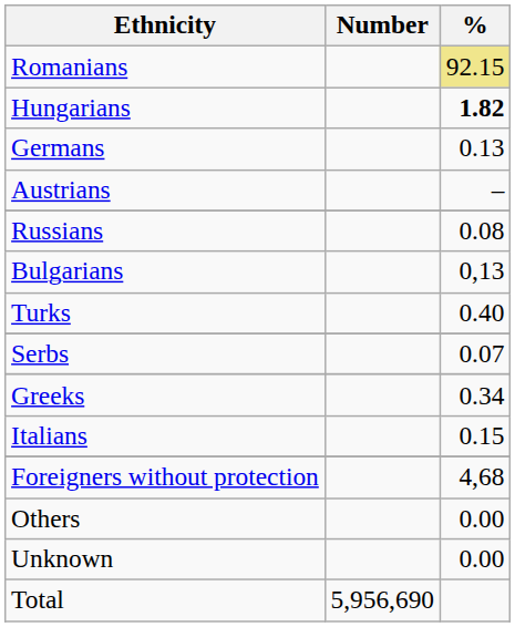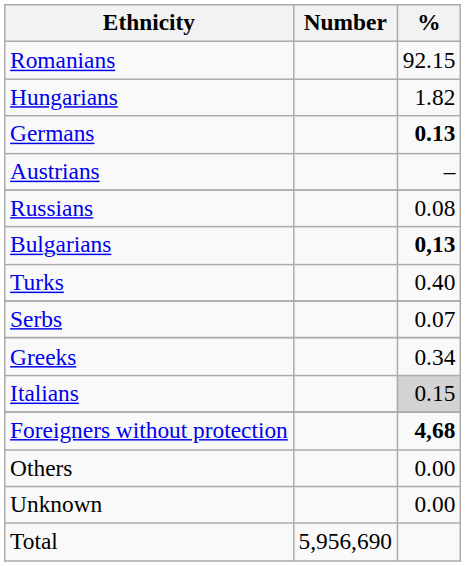Romanians | %: khaki background -> no background
Hungarians | %: bold -> normal
Germans | %: normal -> bold
Bulgarians | %: normal -> bold
Italians | %: no background -> lightgrey background
Foreigners without protection | %: normal -> bold
